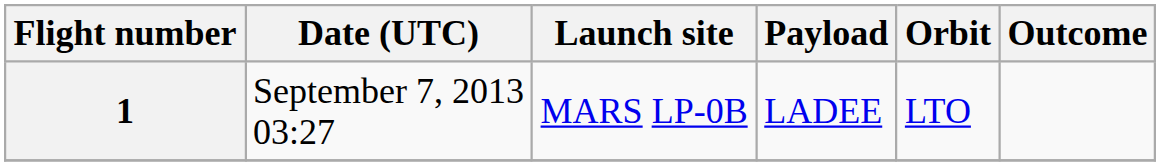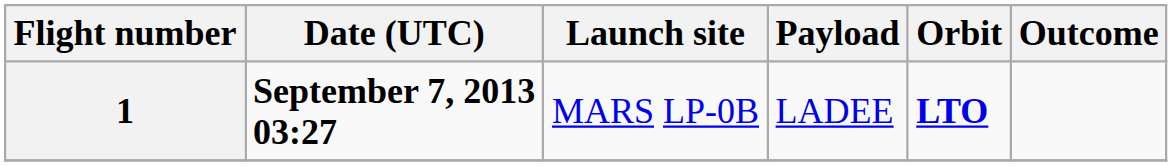1 | Date (UTC): normal -> bold
1 | Orbit: normal -> bold
